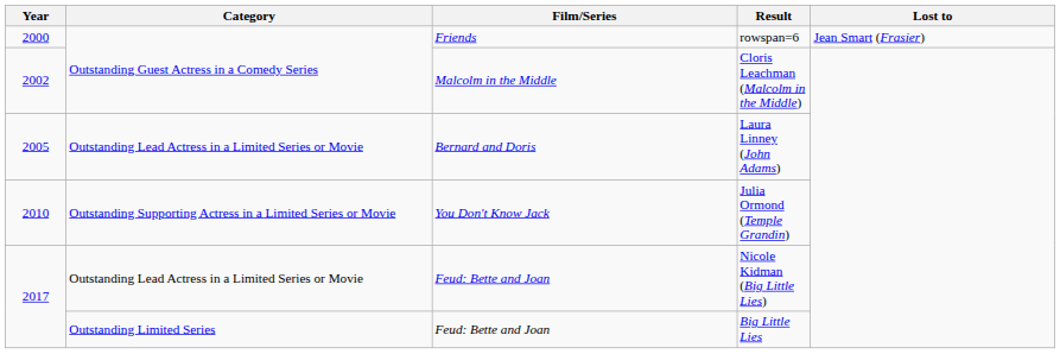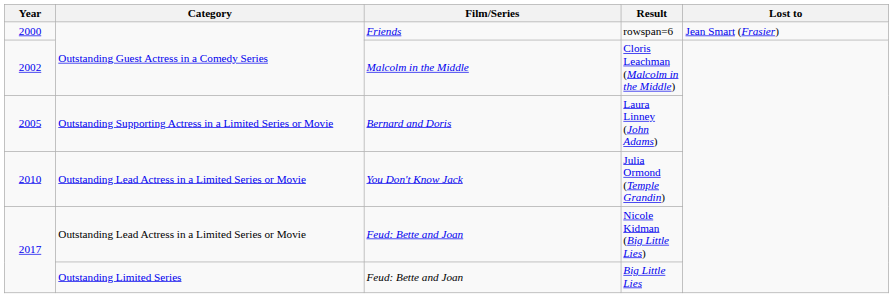Laura Linney (John Adams) | Category: Outstanding Lead Actress in a Limited Series or Movie -> Outstanding Supporting Actress in a Limited Series or Movie
Julia Ormond (Temple Grandin) | Category: Outstanding Supporting Actress in a Limited Series or Movie -> Outstanding Lead Actress in a Limited Series or Movie
